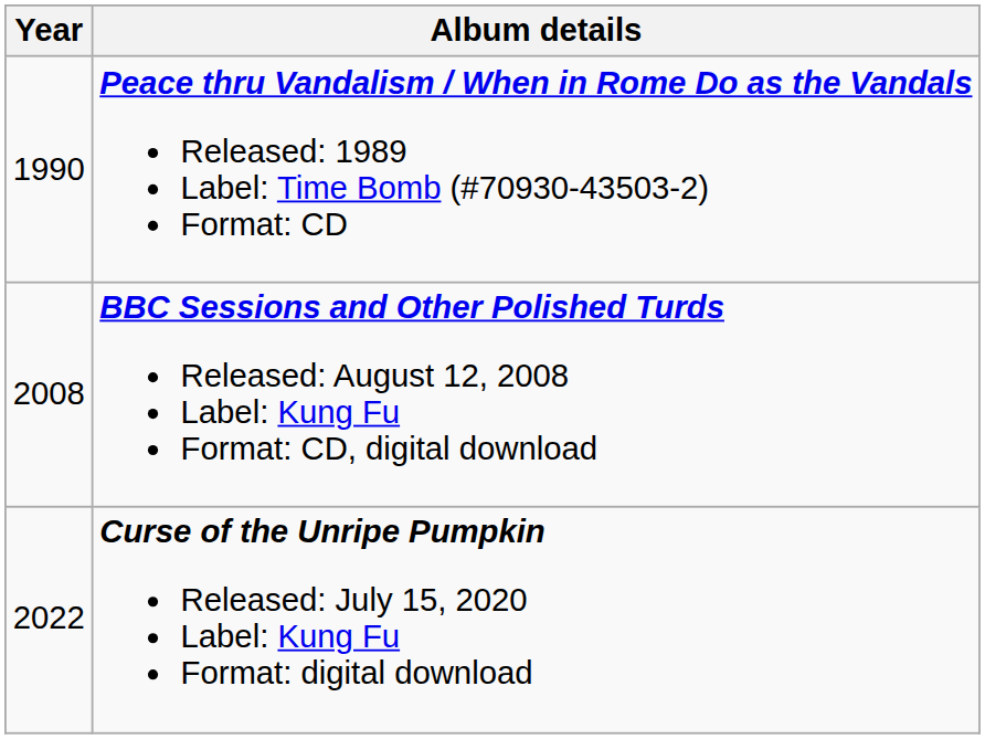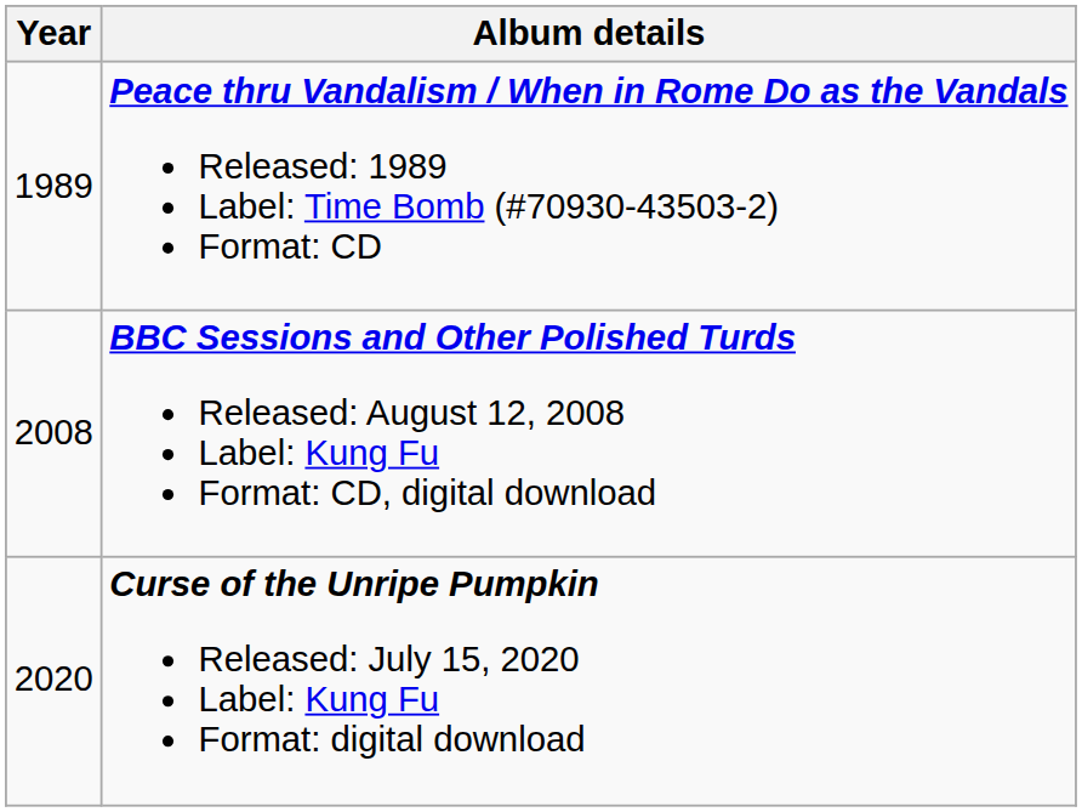row 2 | Year: 1990 -> 1989
row 4 | Year: 2022 -> 2020
